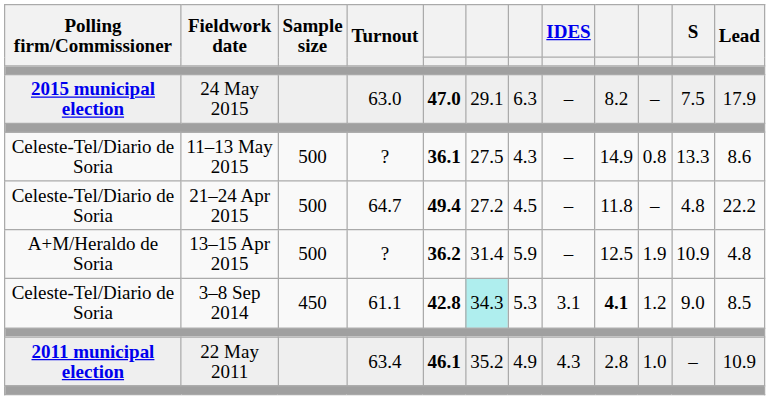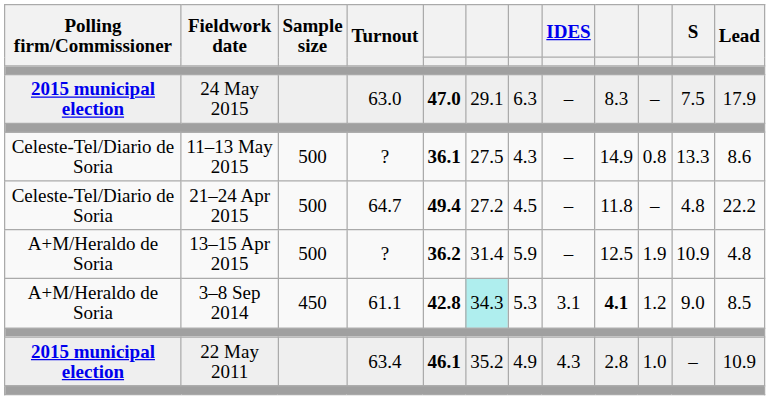24 May 2015 | column 9: 8.2 -> 8.3
3–8 Sep 2014 | Polling firm/Commissioner: Celeste-Tel/Diario de Soria -> A+M/Heraldo de Soria
22 May 2011 | Polling firm/Commissioner: 2011 municipal election -> 2015 municipal election
